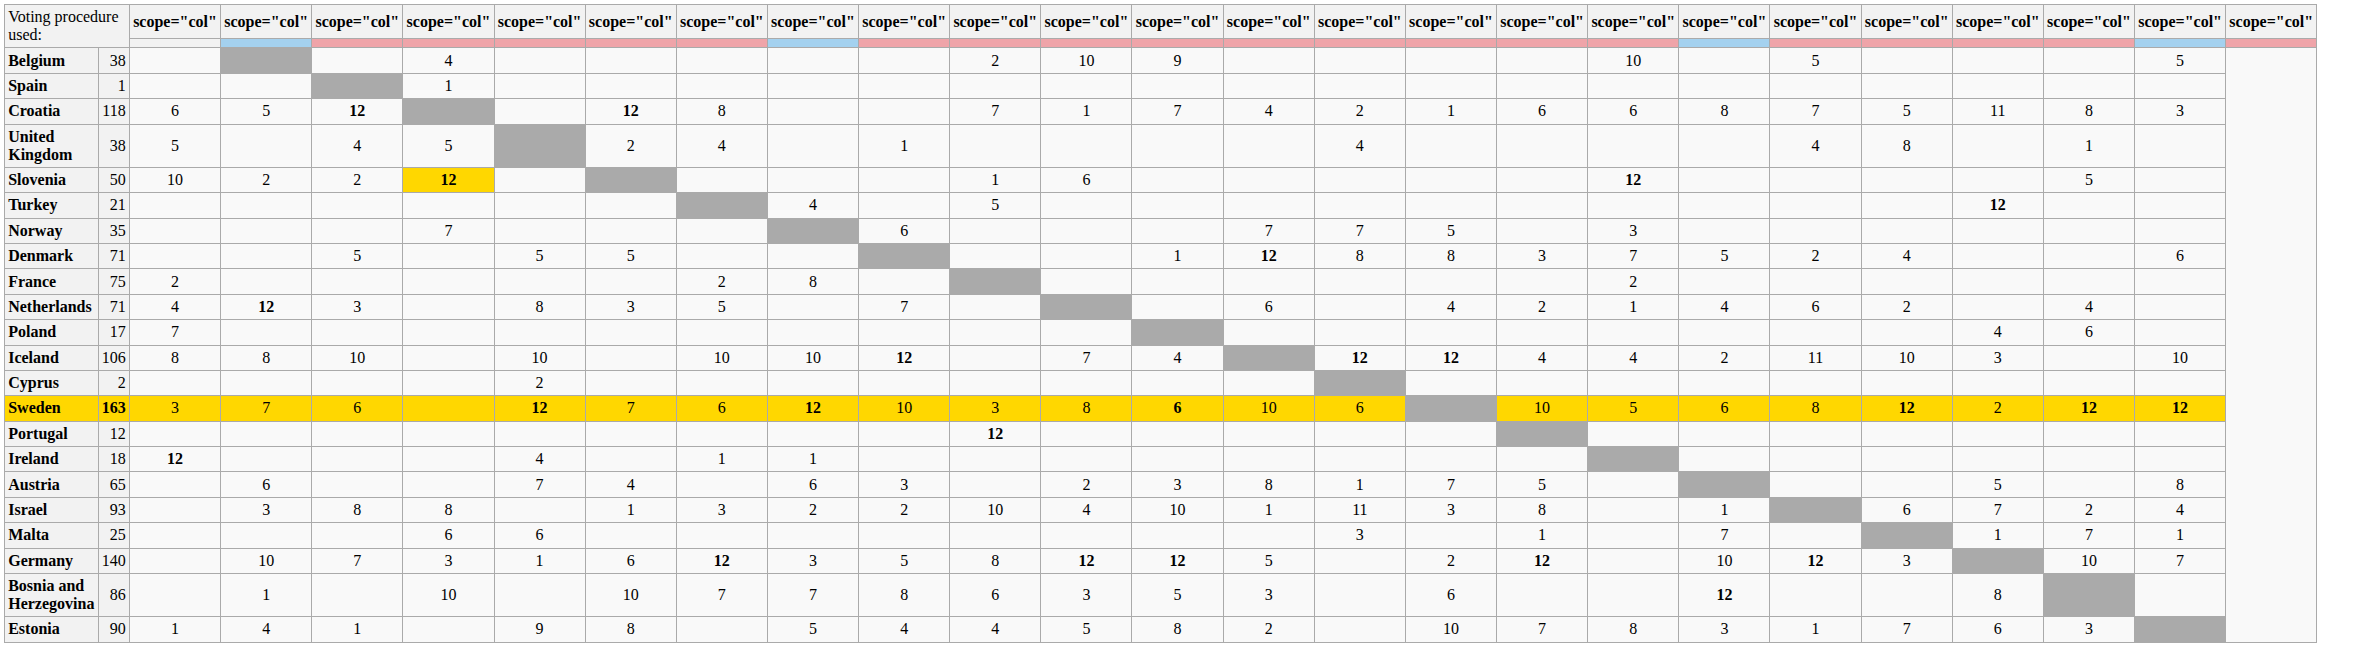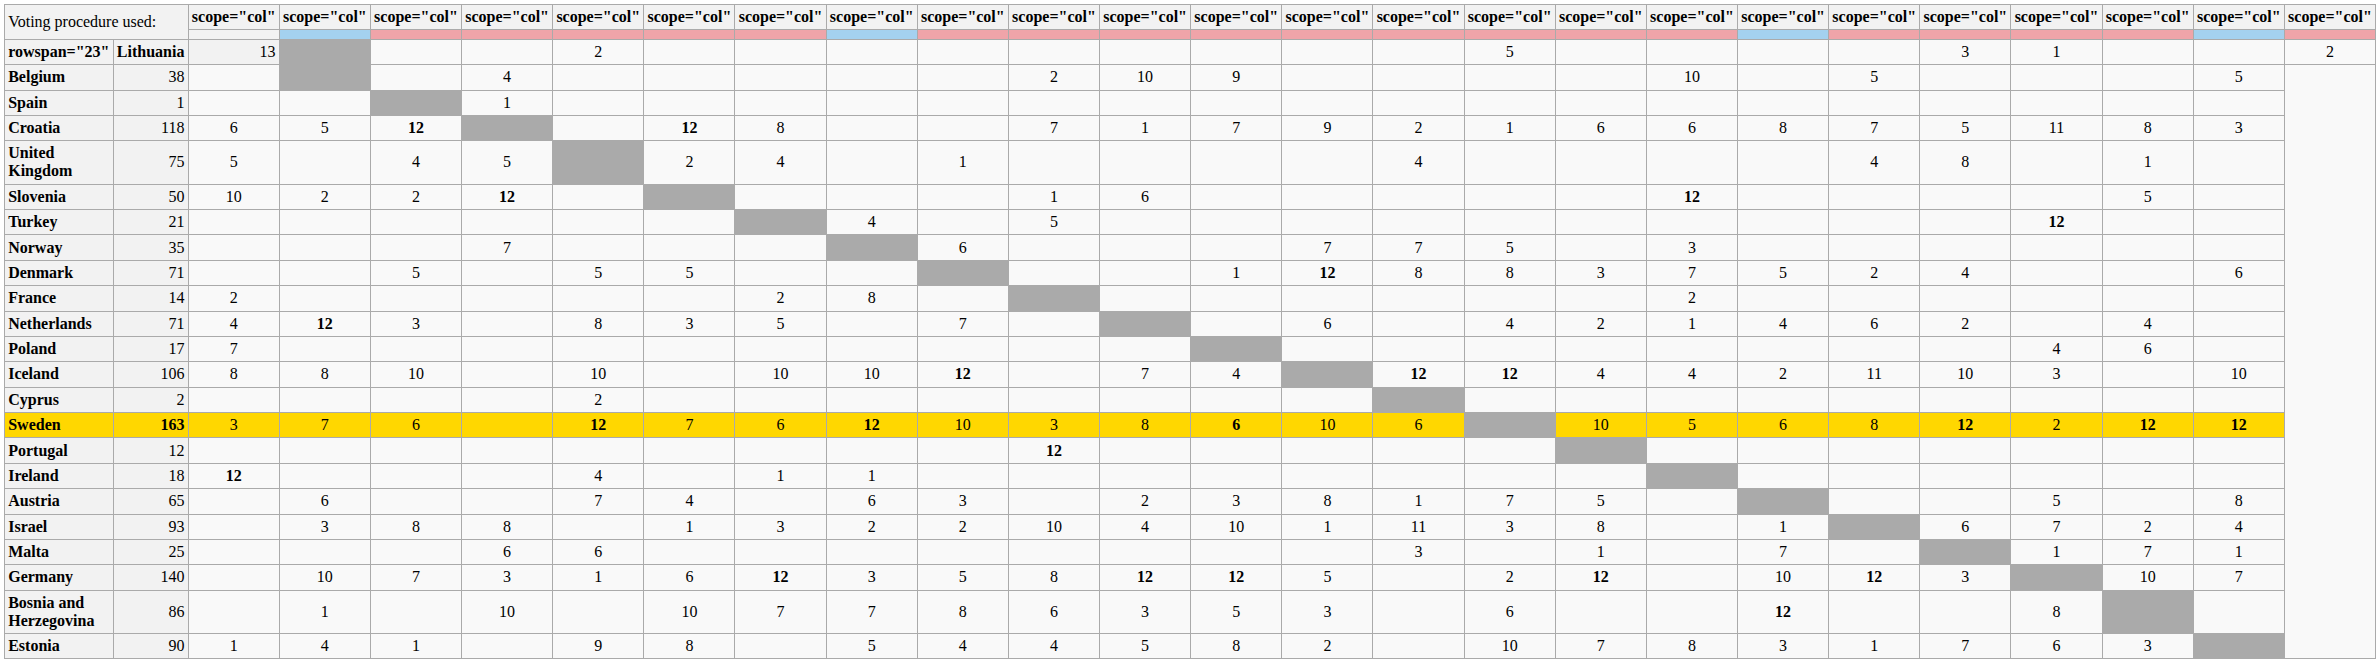+ row: rowspan="23" | Lithuania | 13 | 2 | 5 | 3 | 1 | 2
Croatia | column 15: 4 -> 9
United Kingdom | column 2: 38 -> 75
Slovenia | column 6: gold background -> no background
France | column 2: 75 -> 14
